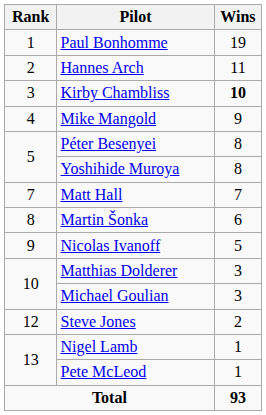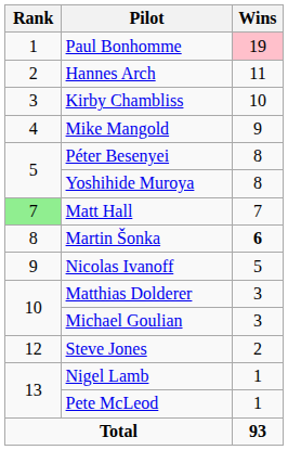Paul Bonhomme | Wins: no background -> pink background
Kirby Chambliss | Wins: bold -> normal
Matt Hall | Rank: no background -> lightgreen background
Martin Šonka | Wins: normal -> bold
